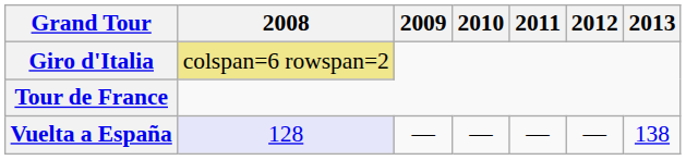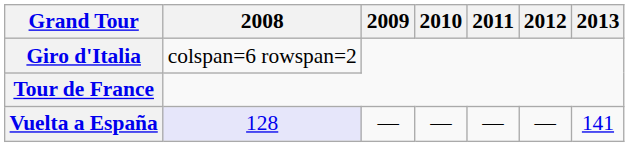Giro d'Italia | 2008: khaki background -> no background
Vuelta a España | 2013: 138 -> 141
